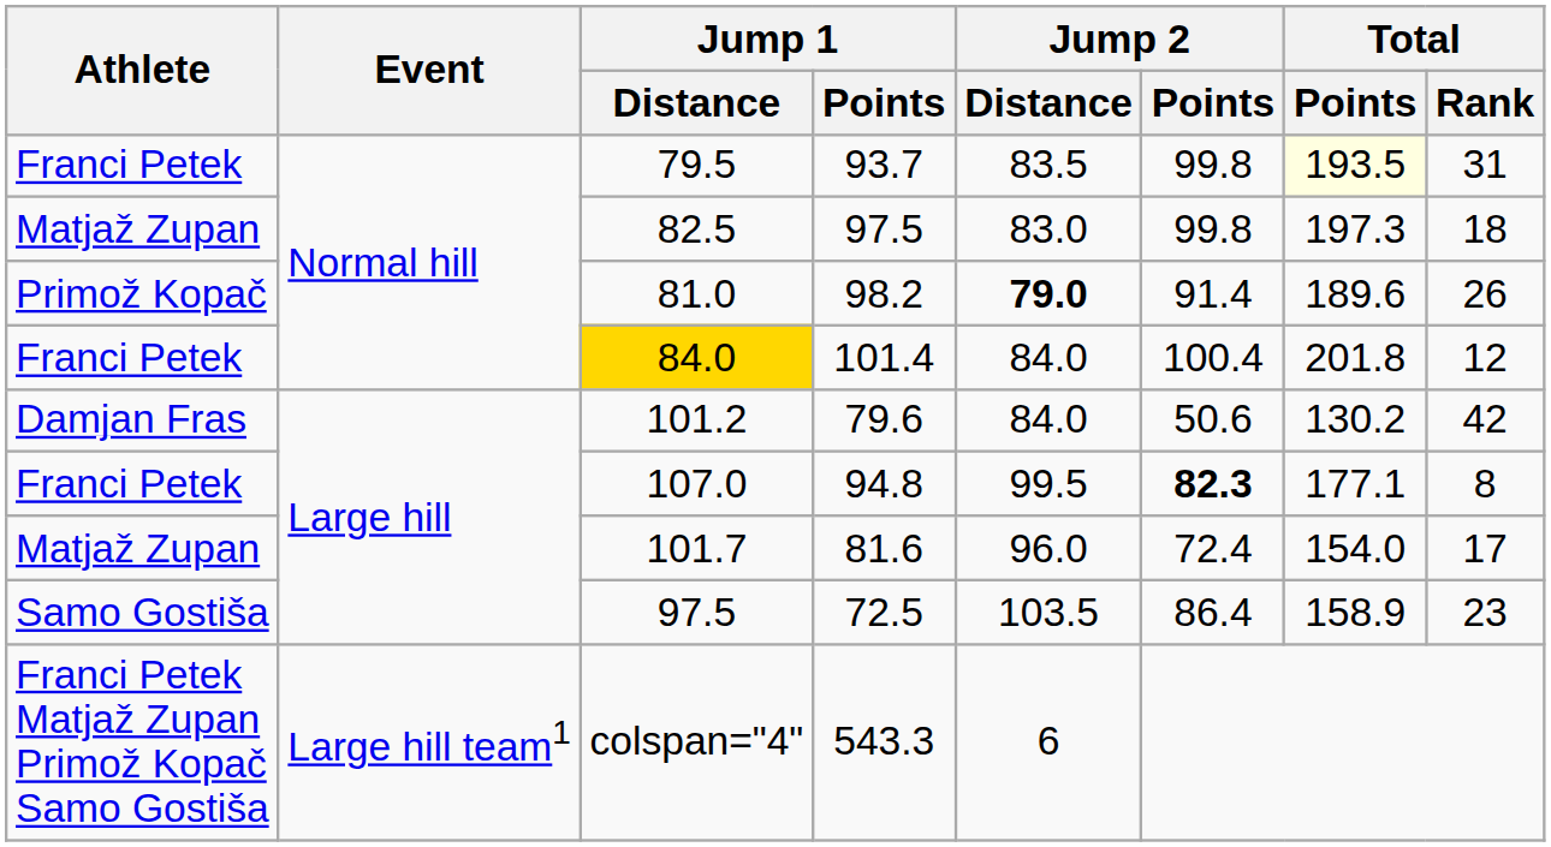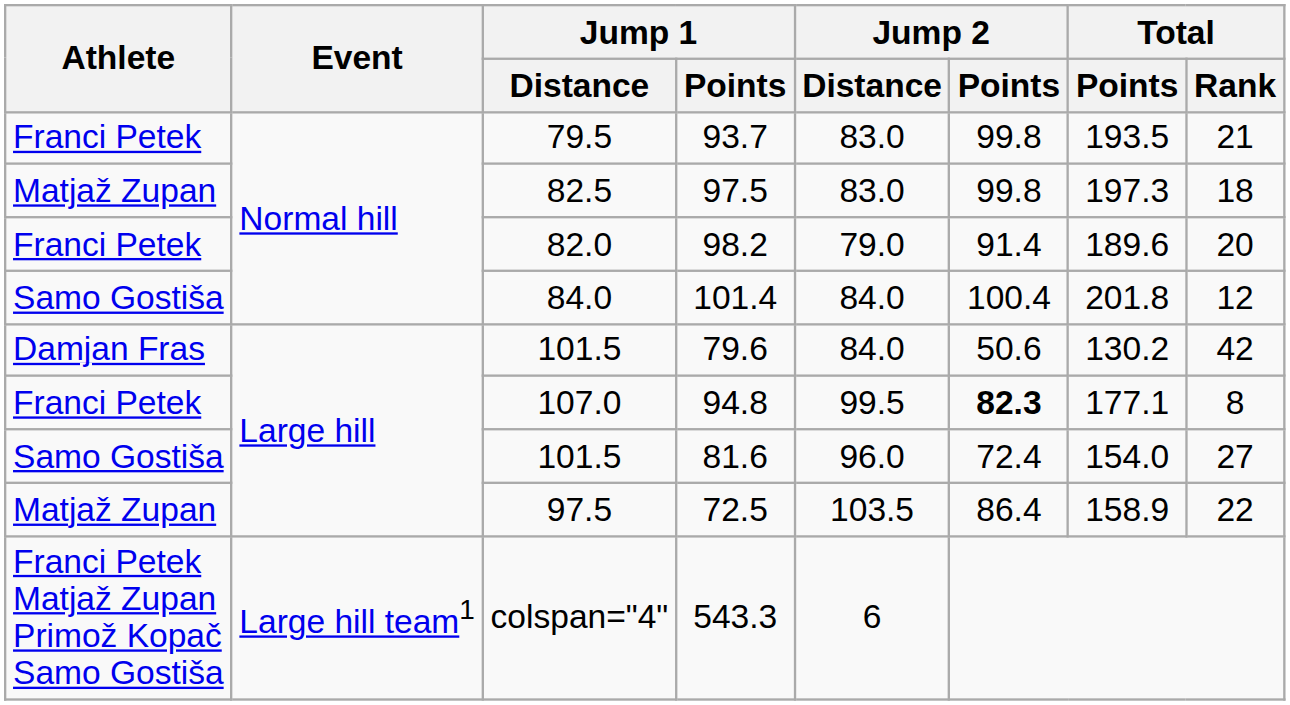93.7 | Jump 2 / Distance: 83.5 -> 83.0
93.7 | Total / Points: lightyellow background -> no background
93.7 | Total / Rank: 31 -> 21
98.2 | Athlete: Primož Kopač -> Franci Petek
98.2 | Jump 1 / Distance: 81.0 -> 82.0
98.2 | Jump 2 / Distance: bold -> normal
98.2 | Total / Rank: 26 -> 20
101.4 | Athlete: Franci Petek -> Samo Gostiša
101.4 | Jump 1 / Distance: gold background -> no background
79.6 | Jump 1 / Distance: 101.2 -> 101.5
81.6 | Athlete: Matjaž Zupan -> Samo Gostiša
81.6 | Jump 1 / Distance: 101.7 -> 101.5
81.6 | Total / Rank: 17 -> 27
72.5 | Athlete: Samo Gostiša -> Matjaž Zupan
72.5 | Total / Rank: 23 -> 22
